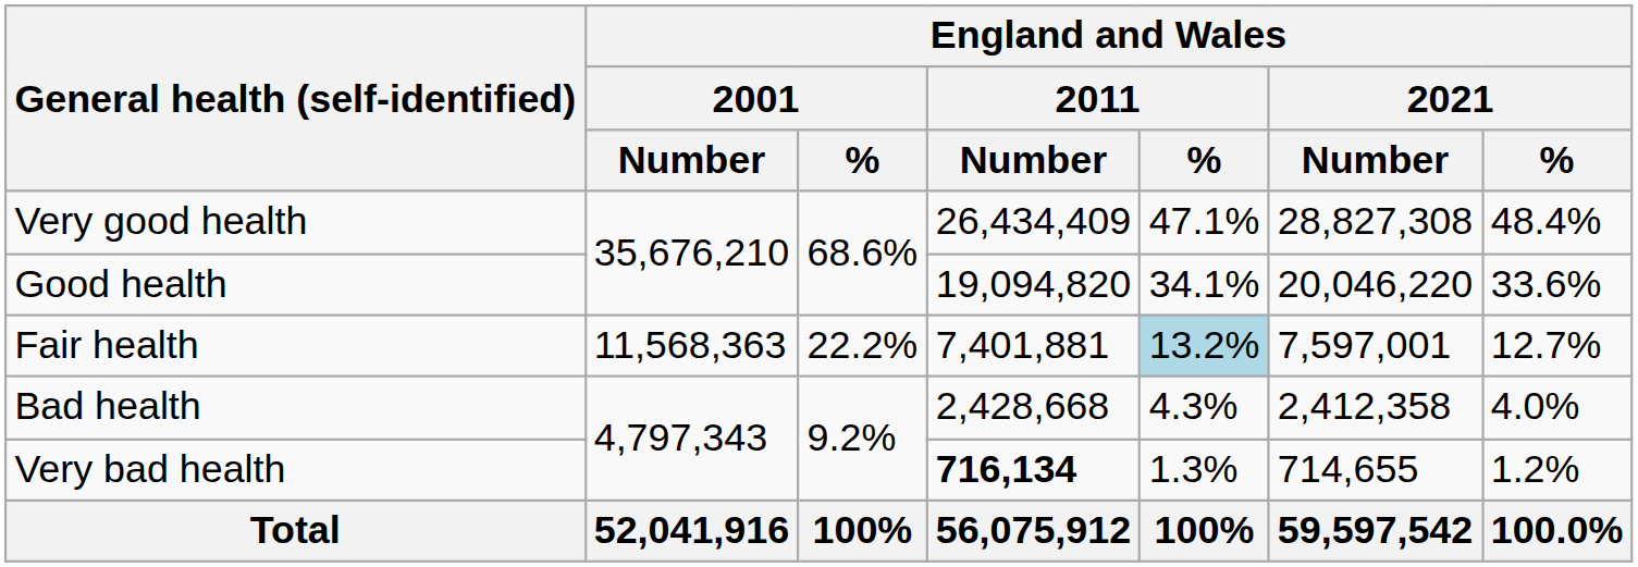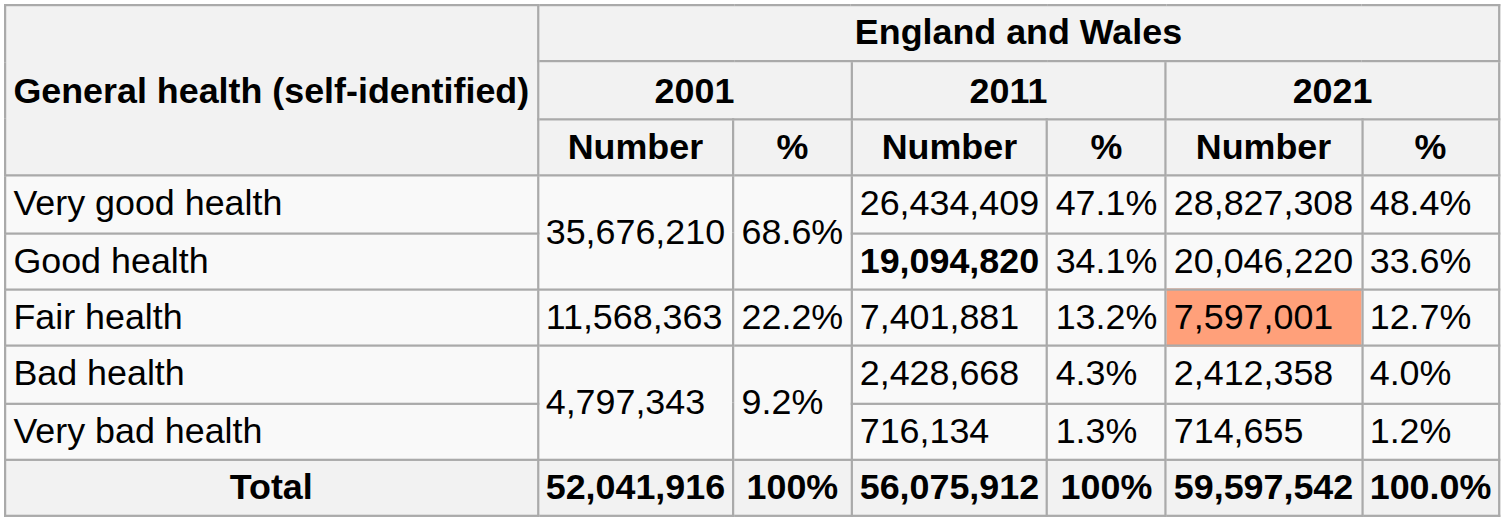Good health | England and Wales / 2011 / Number: normal -> bold
Fair health | England and Wales / 2011 / %: lightblue background -> no background
Fair health | England and Wales / 2021 / Number: no background -> lightsalmon background
Very bad health | England and Wales / 2011 / Number: bold -> normal
